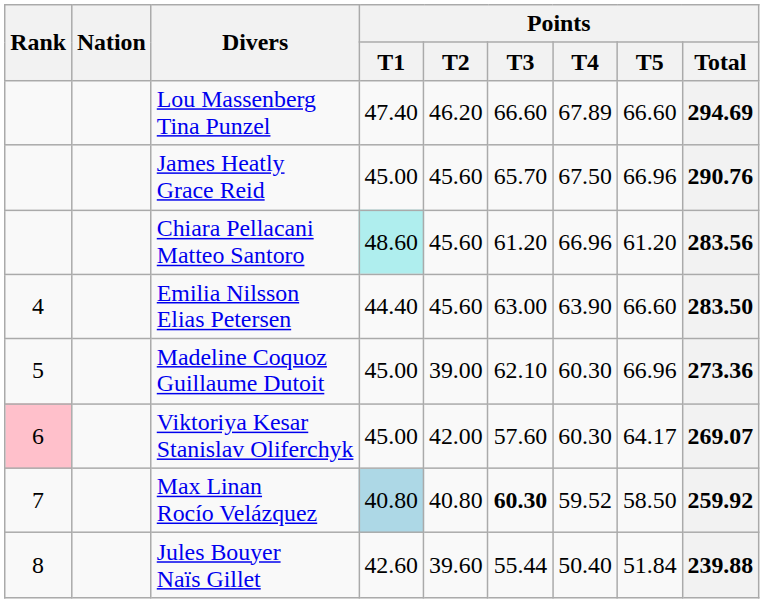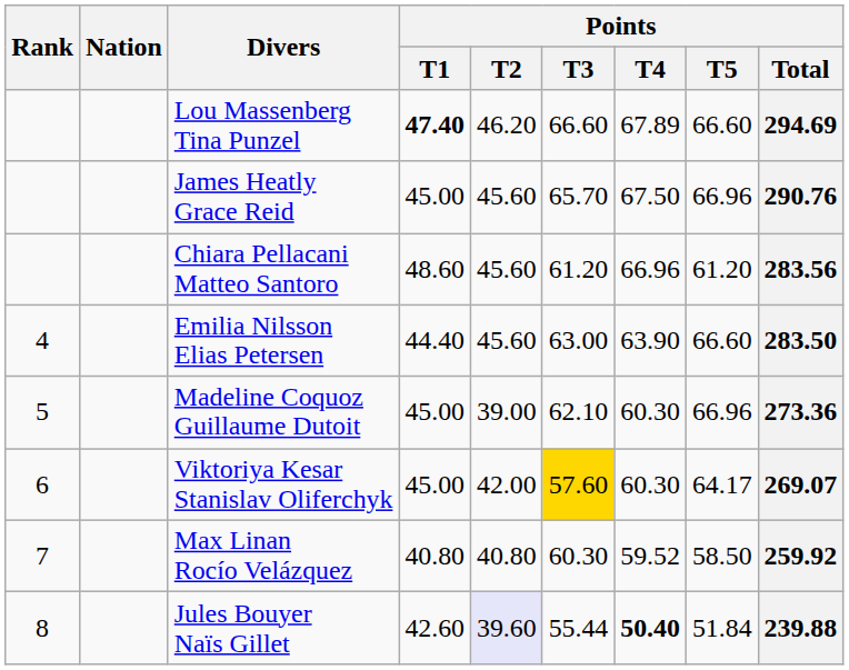Lou Massenberg Tina Punzel | Points / T1: normal -> bold
Chiara Pellacani Matteo Santoro | Points / T1: paleturquoise background -> no background
Viktoriya Kesar Stanislav Oliferchyk | Rank: pink background -> no background
Viktoriya Kesar Stanislav Oliferchyk | Points / T3: no background -> gold background
Max Linan Rocío Velázquez | Points / T1: lightblue background -> no background
Max Linan Rocío Velázquez | Points / T3: bold -> normal
Jules Bouyer Naïs Gillet | Points / T2: no background -> lavender background
Jules Bouyer Naïs Gillet | Points / T4: normal -> bold
